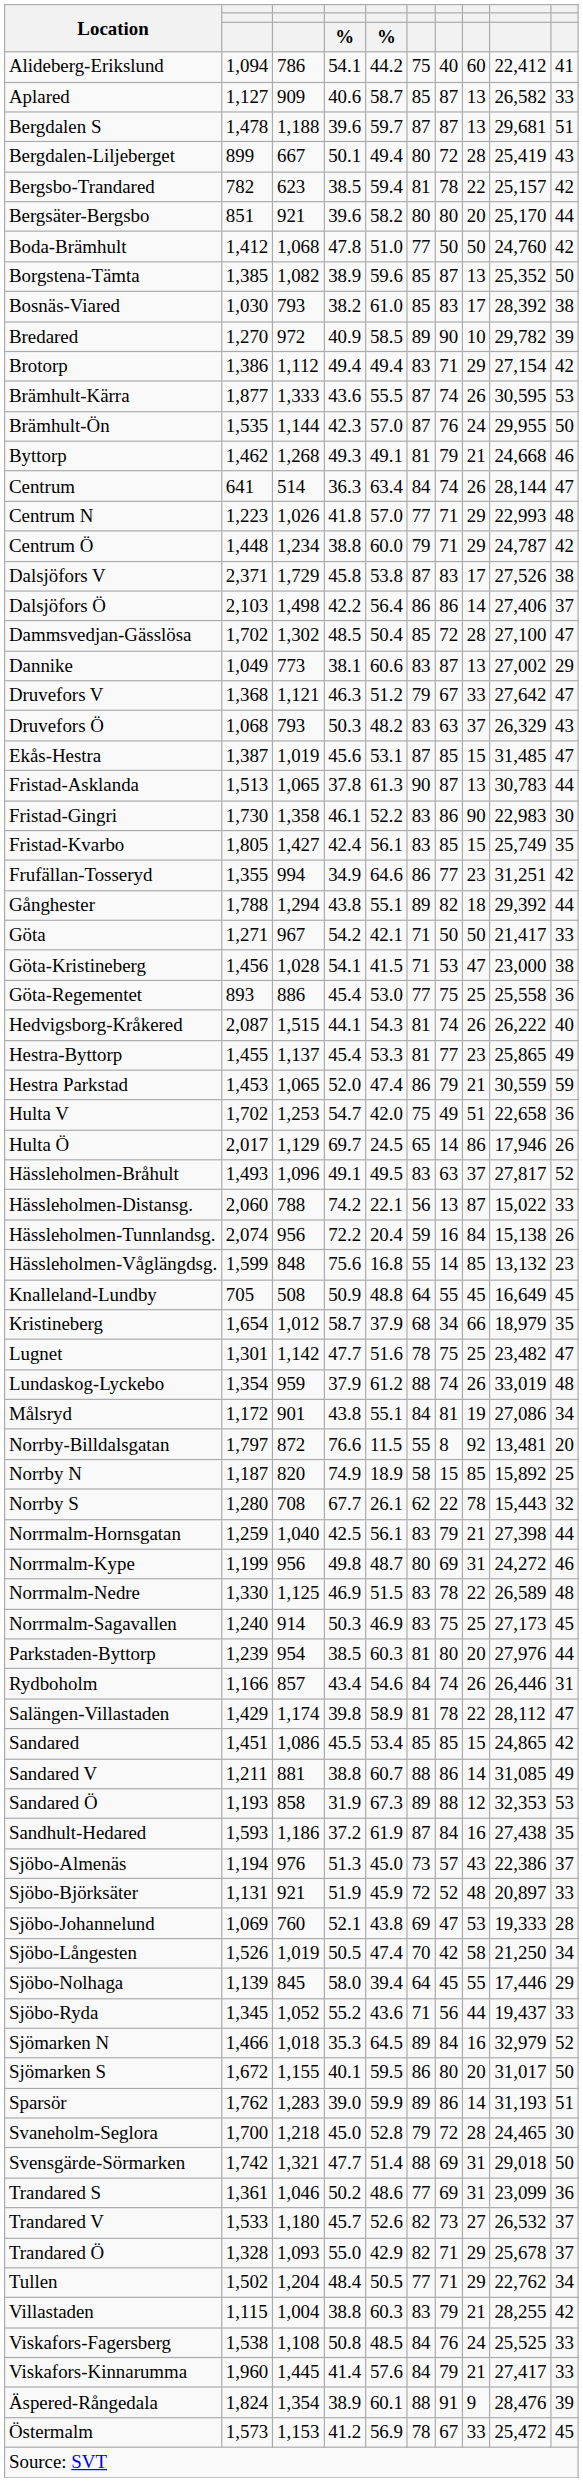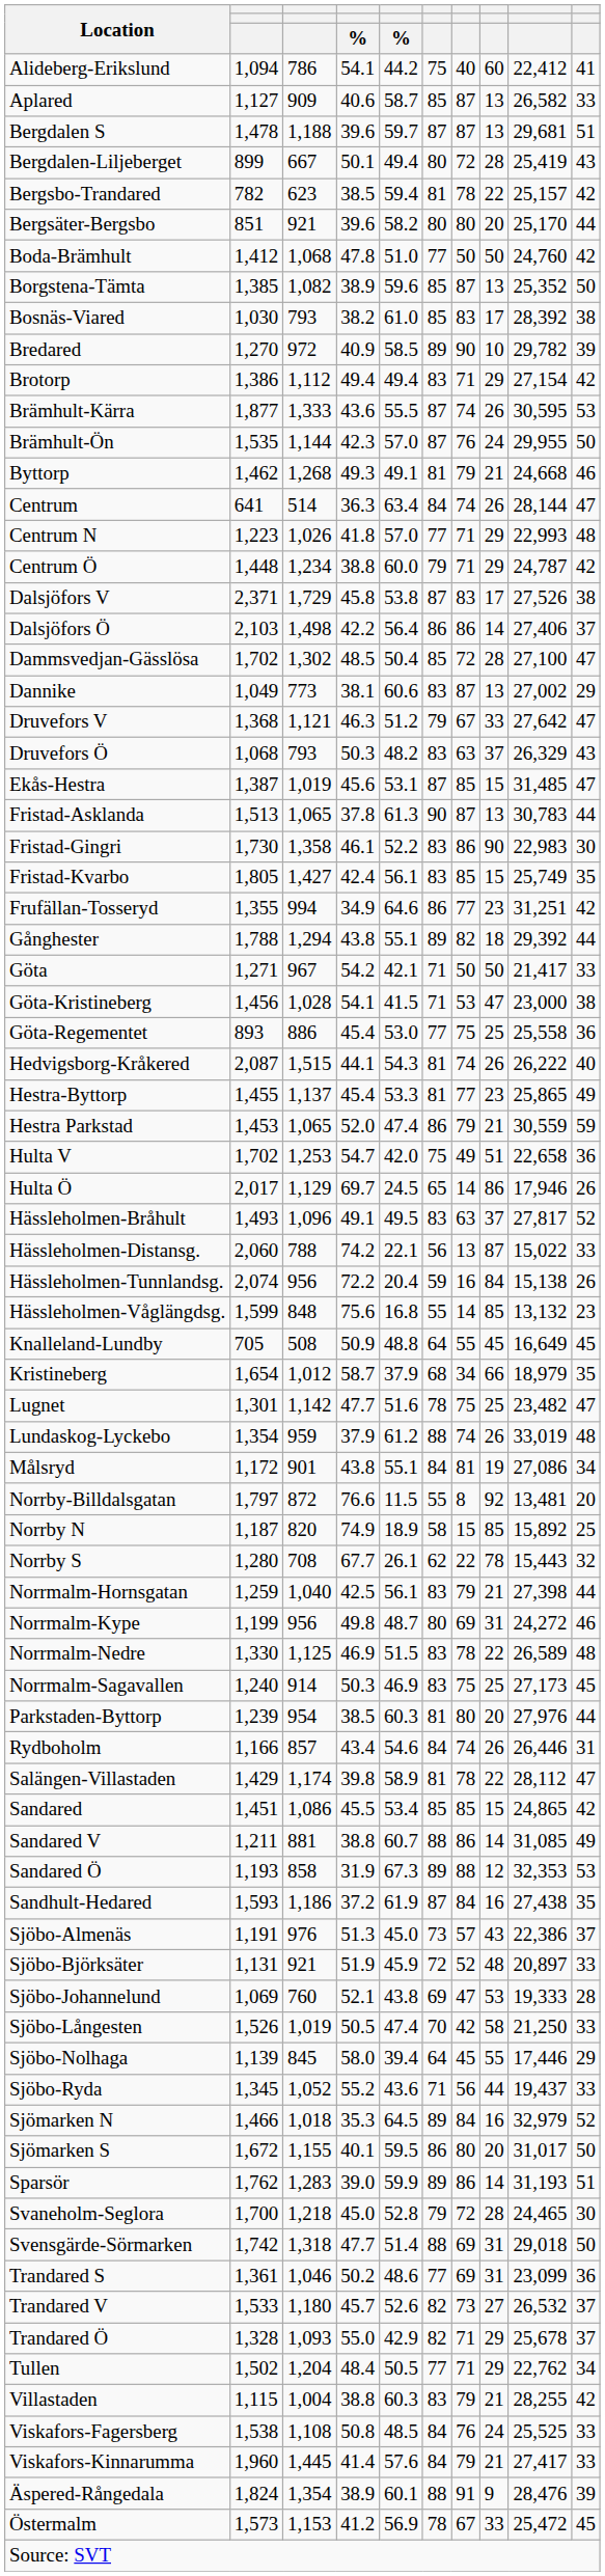Sjöbo-Almenäs | column 2: 1,194 -> 1,191
Sjöbo-Långesten | column 10: 34 -> 33
Svensgärde-Sörmarken | column 3: 1,321 -> 1,318
